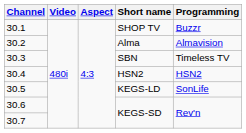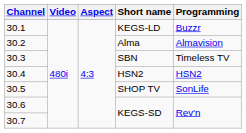30.1 | Short name: SHOP TV -> KEGS-LD
30.5 | Short name: KEGS-LD -> SHOP TV
